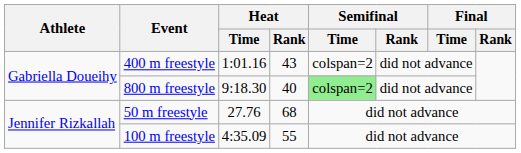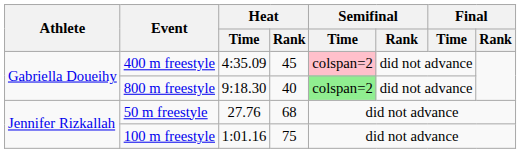400 m freestyle | Heat / Time: 1:01.16 -> 4:35.09
400 m freestyle | Heat / Rank: 43 -> 45
400 m freestyle | Semifinal / Time: no background -> pink background
100 m freestyle | Heat / Time: 4:35.09 -> 1:01.16
100 m freestyle | Heat / Rank: 55 -> 75
